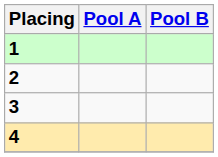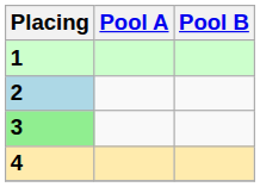2 | Placing: no background -> lightblue background
3 | Placing: no background -> lightgreen background
